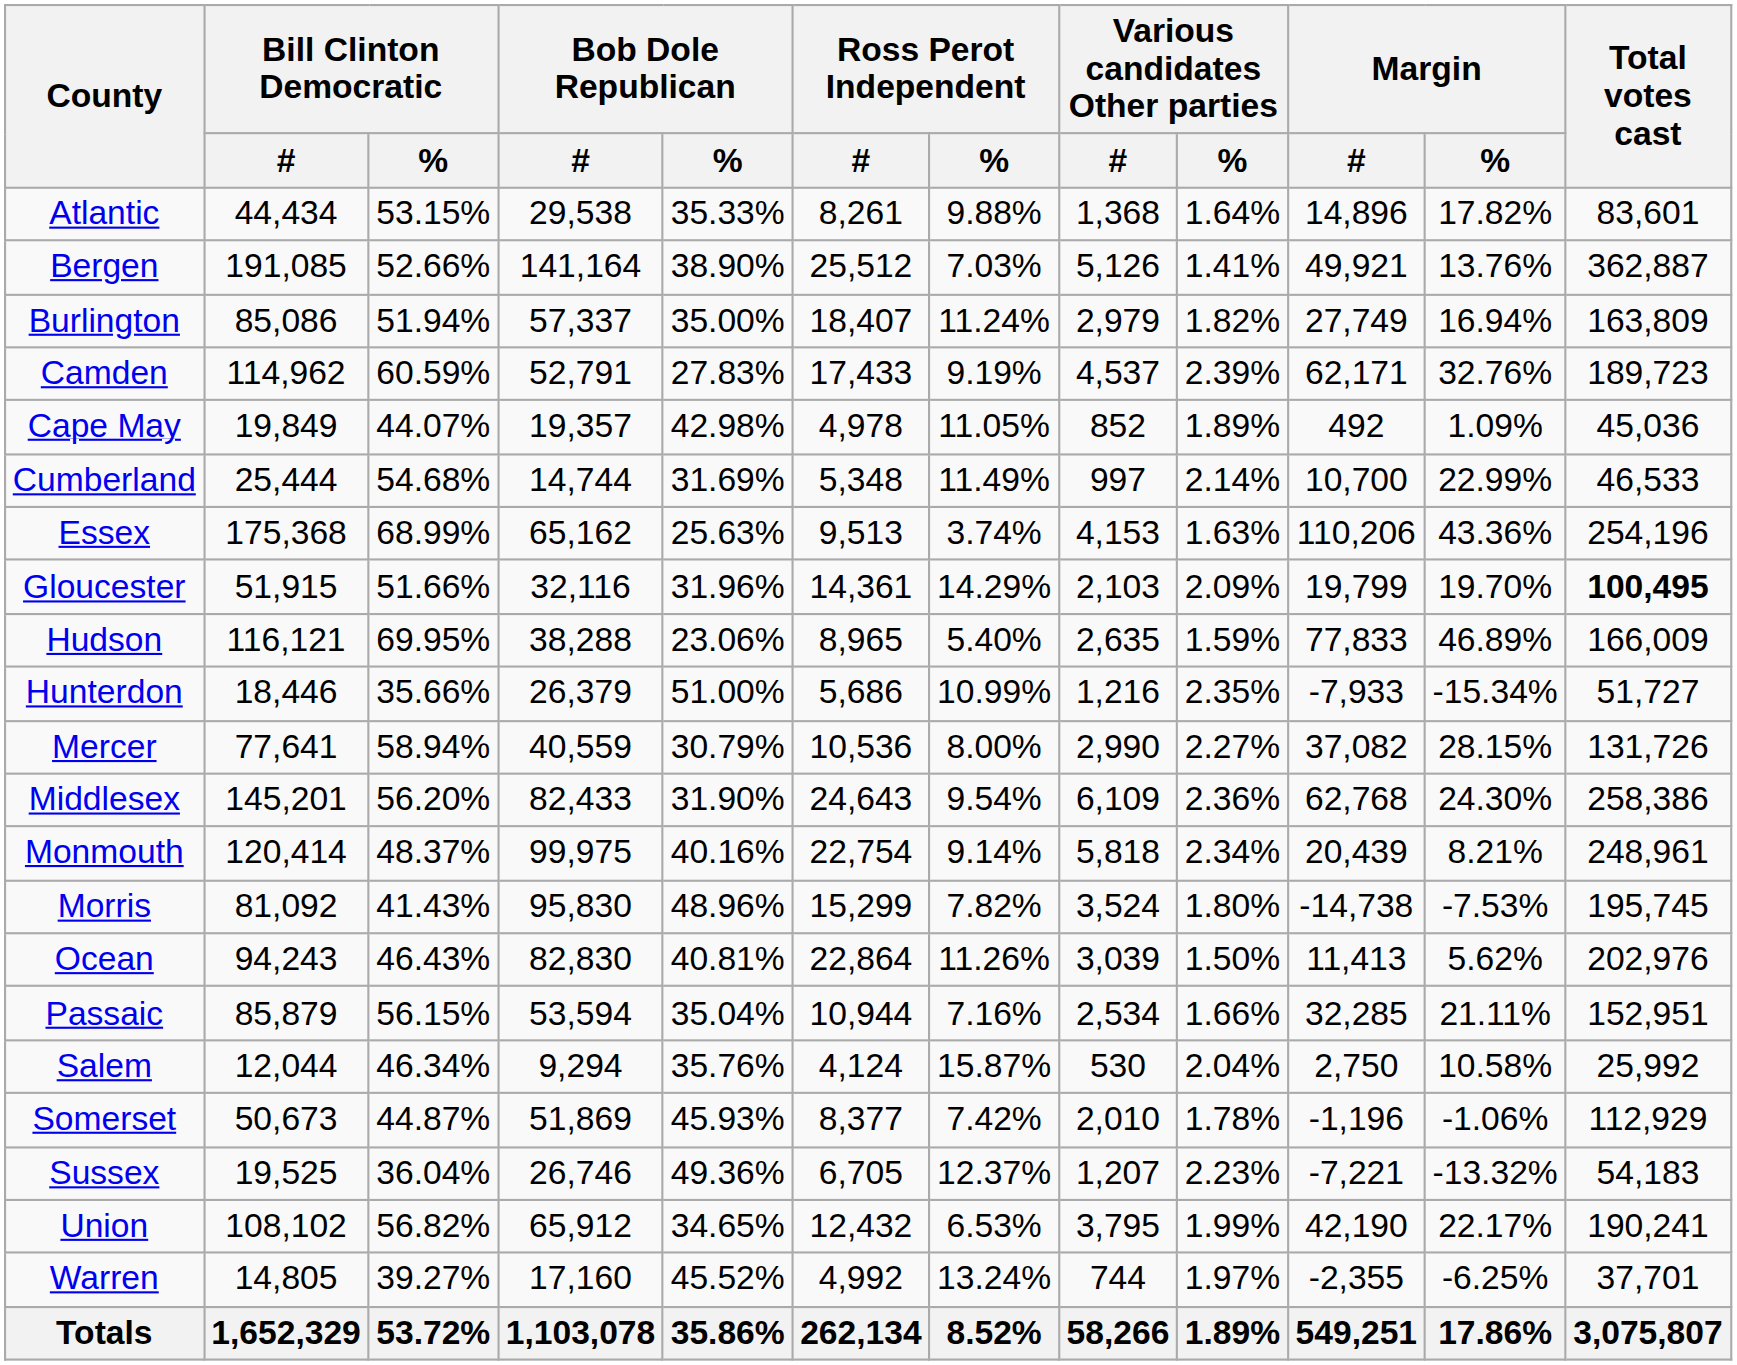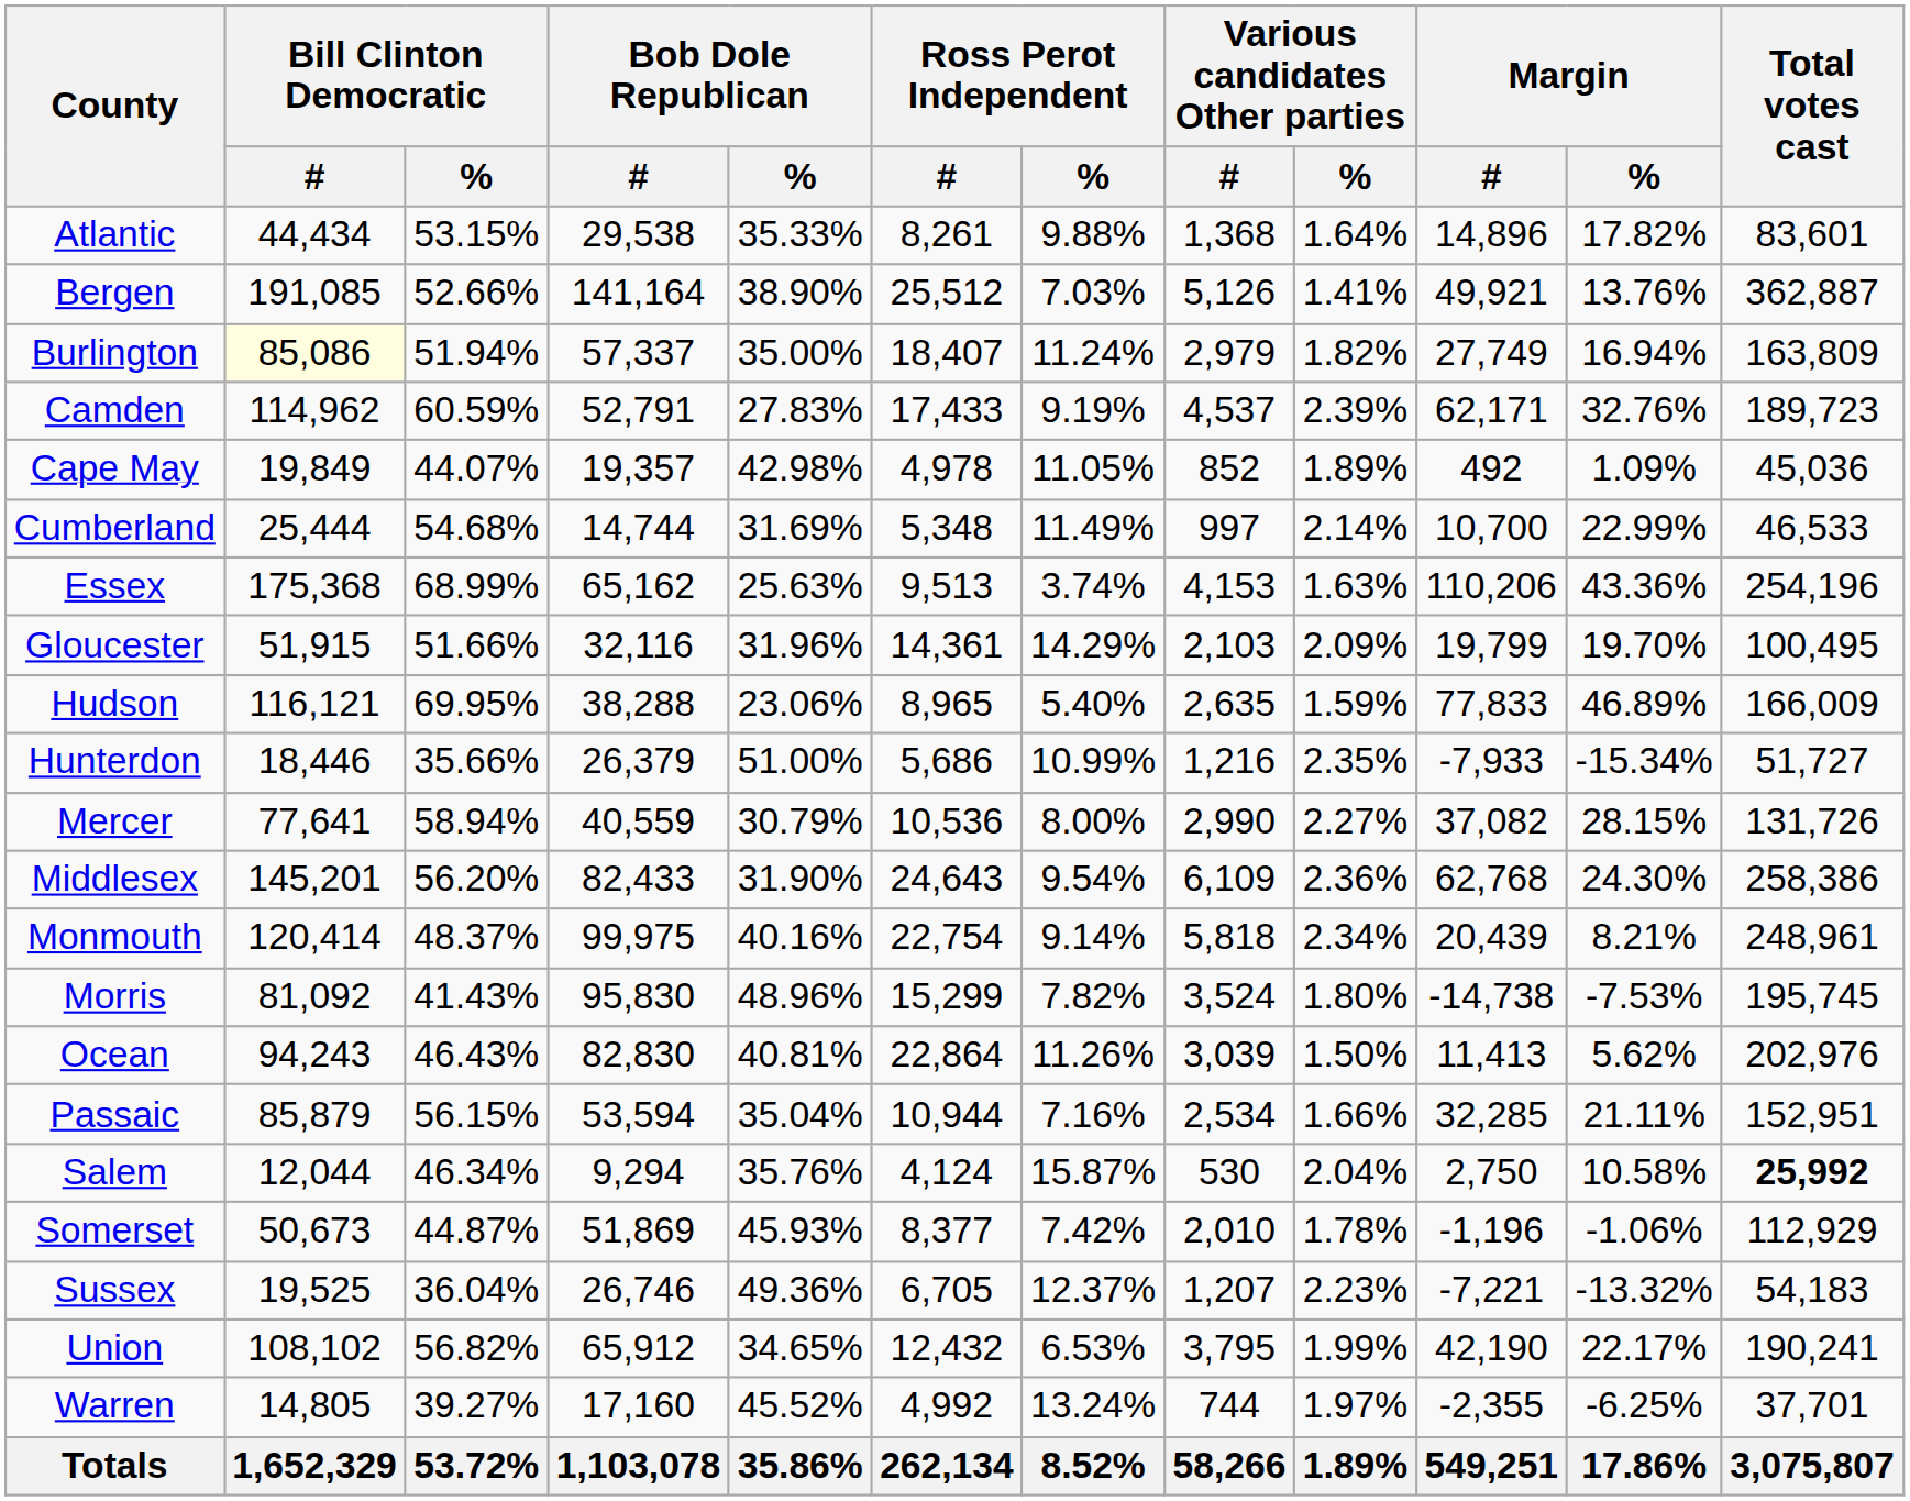Burlington | Bill Clinton Democratic / #: no background -> lightyellow background
Gloucester | Total votes cast: bold -> normal
Salem | Total votes cast: normal -> bold
